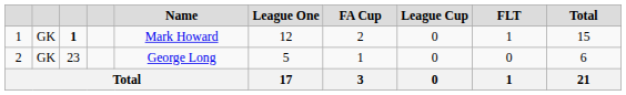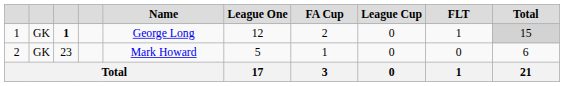row 2 | Name: Mark Howard -> George Long
row 2 | Total: no background -> lightgrey background
row 3 | Name: George Long -> Mark Howard
